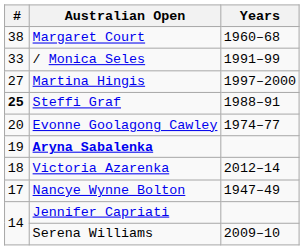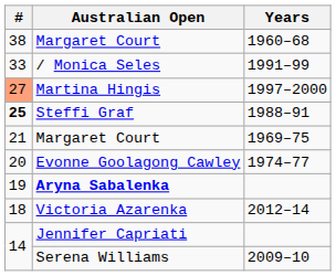Martina Hingis | #: no background -> lightsalmon background
+ row: 21 | Margaret Court | 1969–75
- row: 17 | Nancye Wynne Bolton | 1947–49
